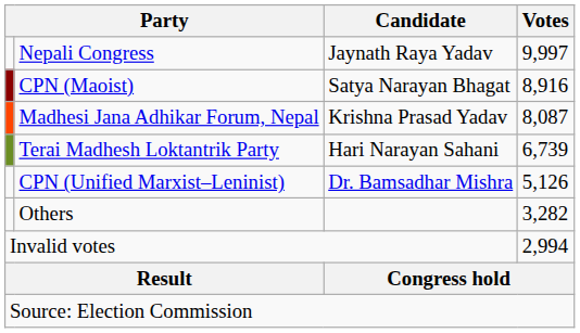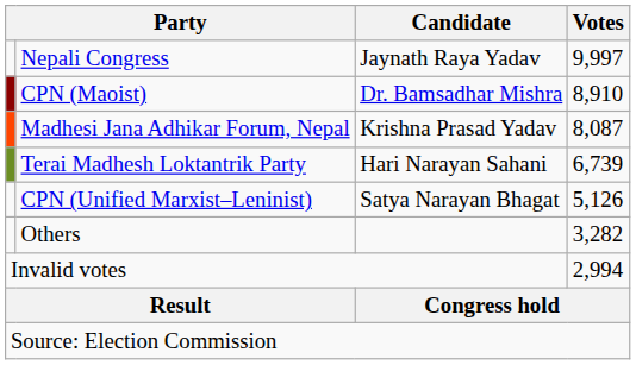CPN (Maoist) | Candidate: Satya Narayan Bhagat -> Dr. Bamsadhar Mishra
CPN (Maoist) | Votes: 8,916 -> 8,910
CPN (Unified Marxist–Leninist) | Candidate: Dr. Bamsadhar Mishra -> Satya Narayan Bhagat
